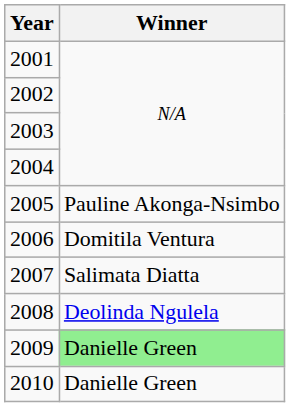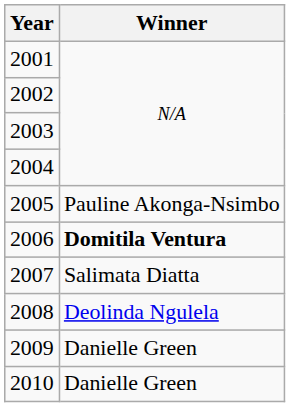2006 | Winner: normal -> bold
2009 | Winner: lightgreen background -> no background
